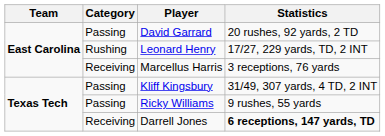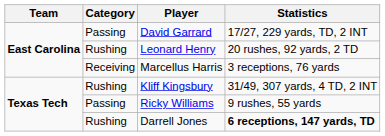David Garrard | Statistics: 20 rushes, 92 yards, 2 TD -> 17/27, 229 yards, TD, 2 INT
Leonard Henry | Statistics: 17/27, 229 yards, TD, 2 INT -> 20 rushes, 92 yards, 2 TD
Kliff Kingsbury | Category: Passing -> Rushing
Darrell Jones | Category: Receiving -> Rushing
